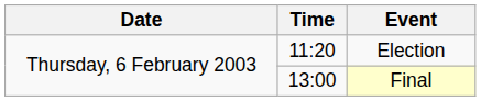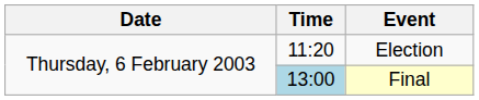Final | Time: no background -> lightblue background
